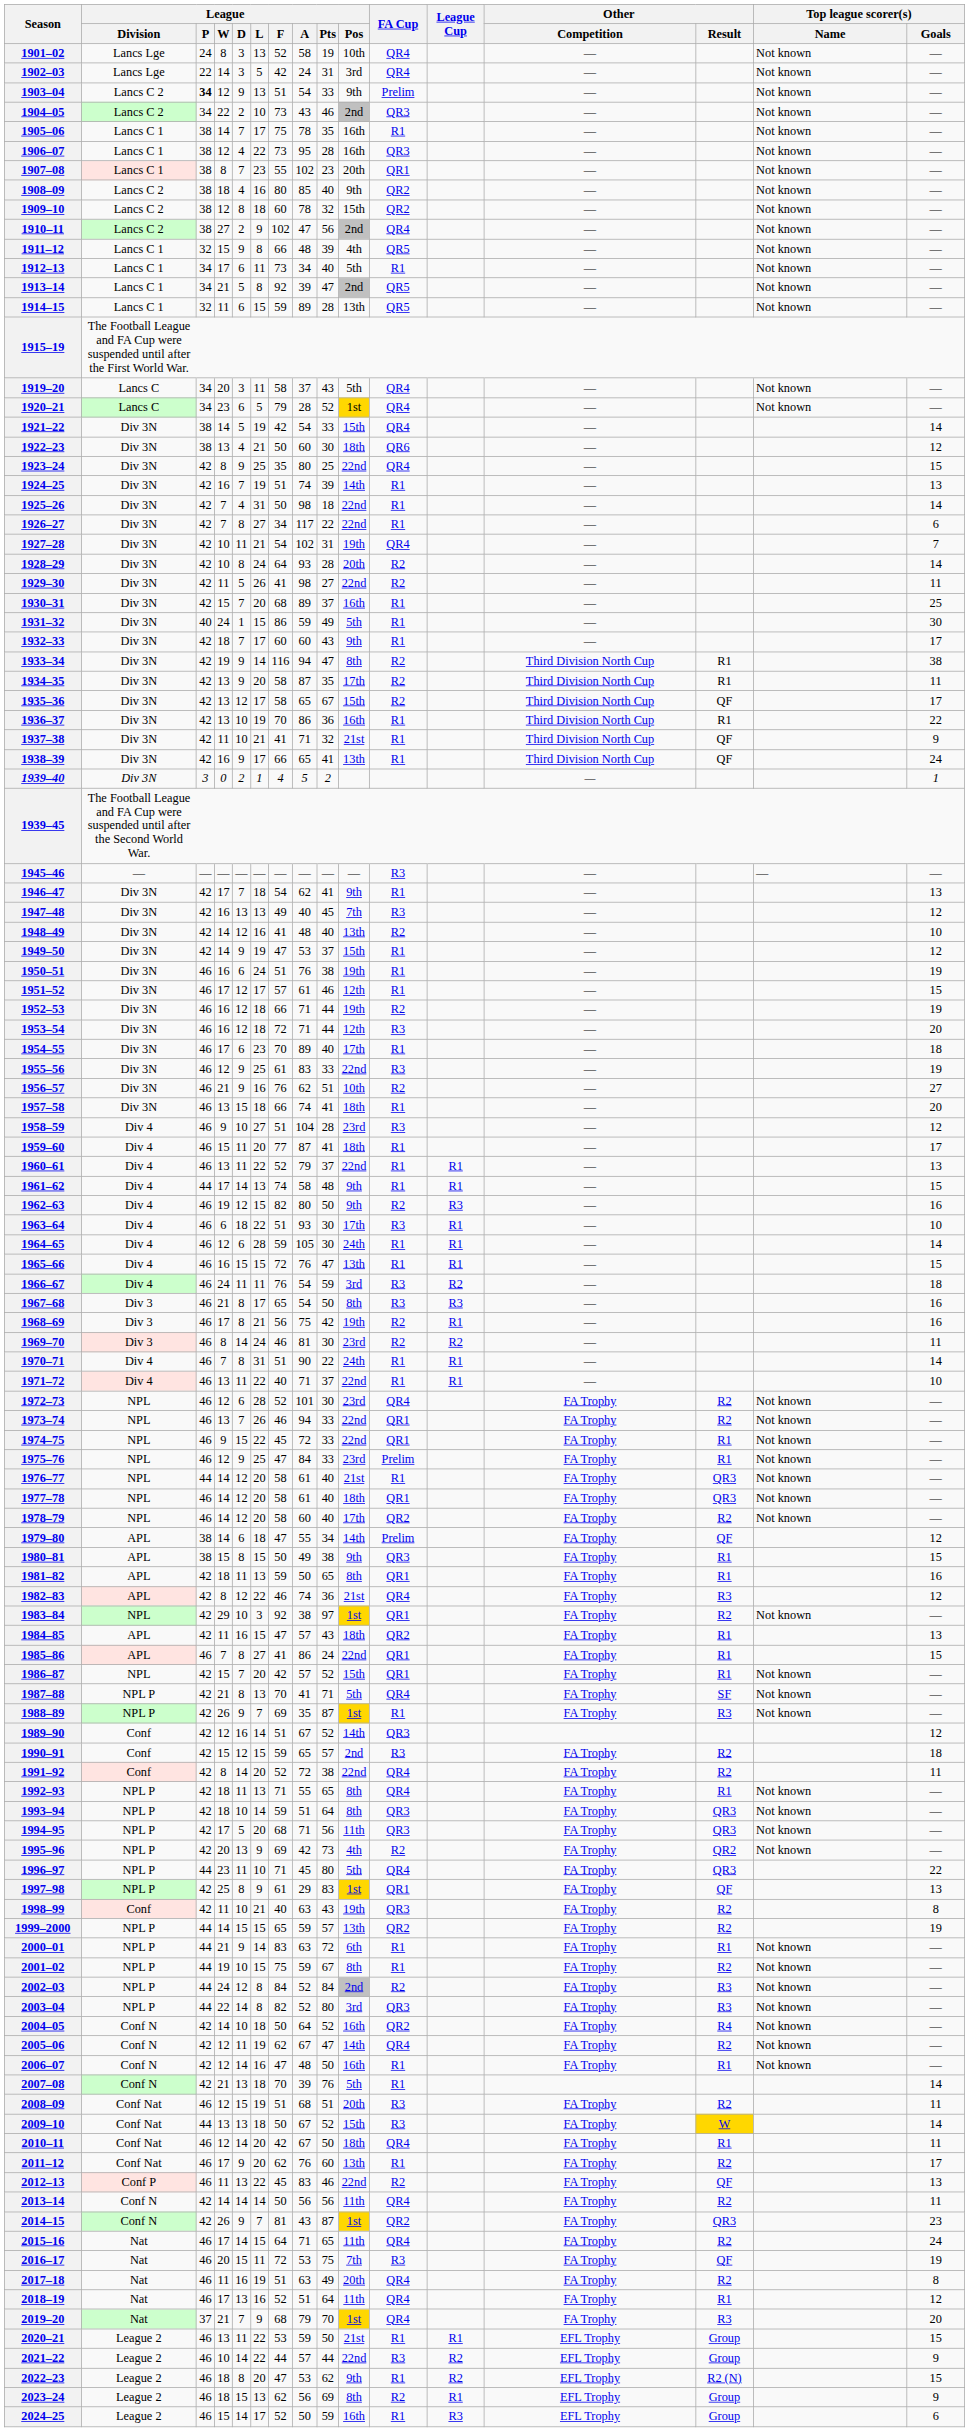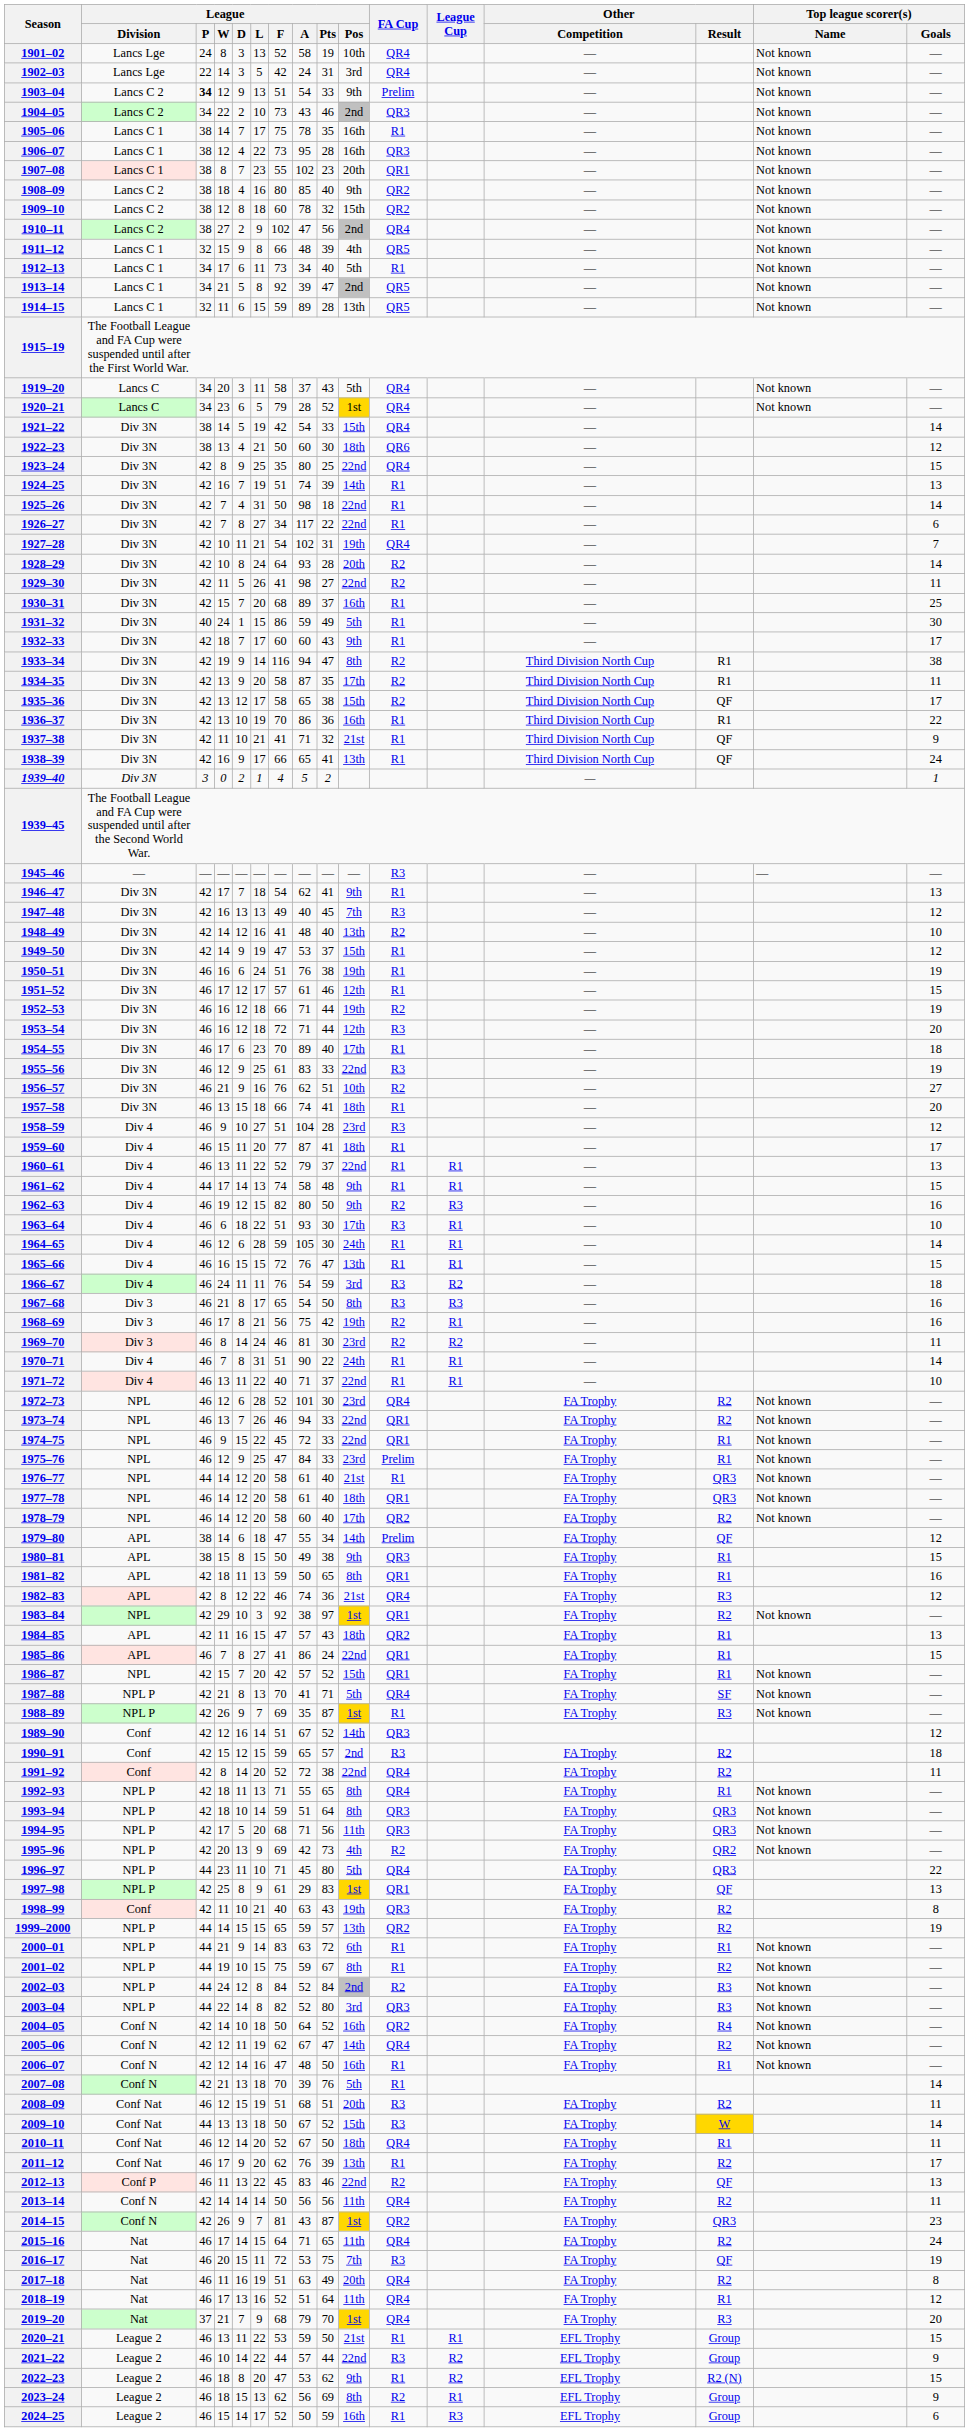1935–36 | League / Pts: 67 -> 38
2010–11 | League / F: 42 -> 52
2011–12 | League / Pts: 60 -> 39
